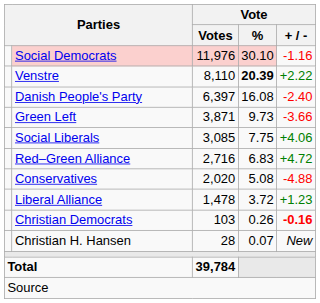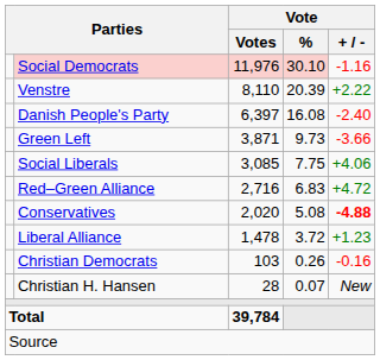Venstre | Vote / %: bold -> normal
Conservatives | Vote / + / -: normal -> bold
Christian Democrats | Vote / + / -: bold -> normal
